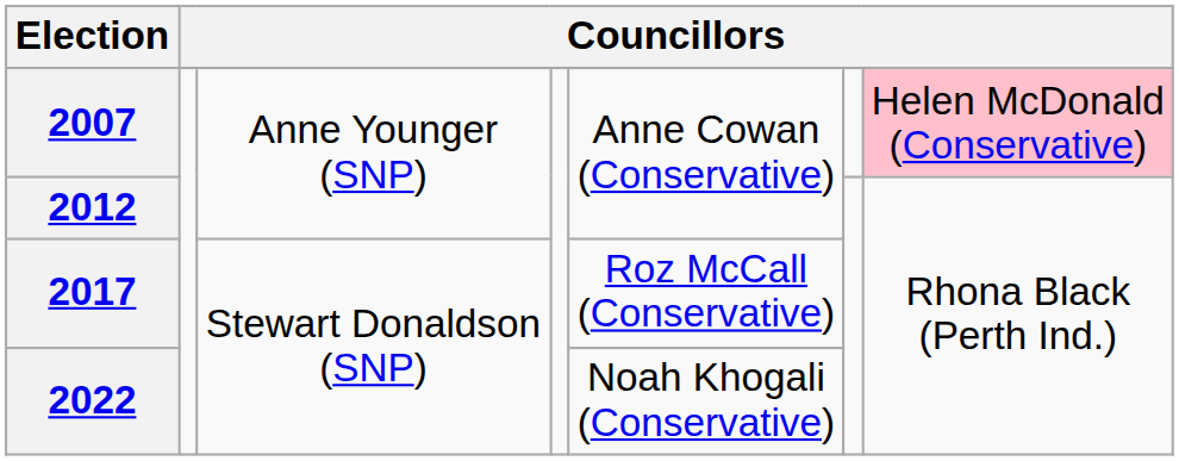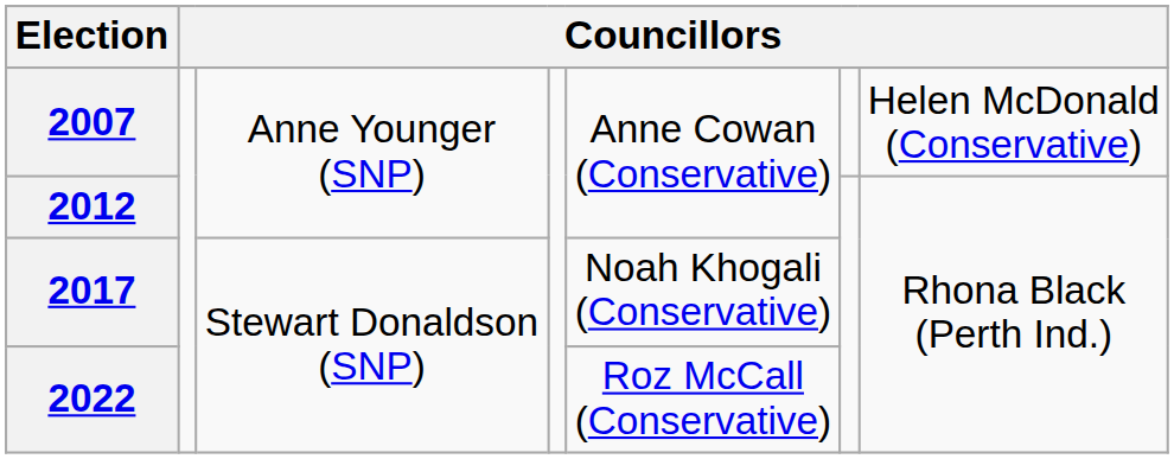2007 | column 7: pink background -> no background
2017 | column 5: Roz McCall (Conservative) -> Noah Khogali (Conservative)
2022 | column 5: Noah Khogali (Conservative) -> Roz McCall (Conservative)
